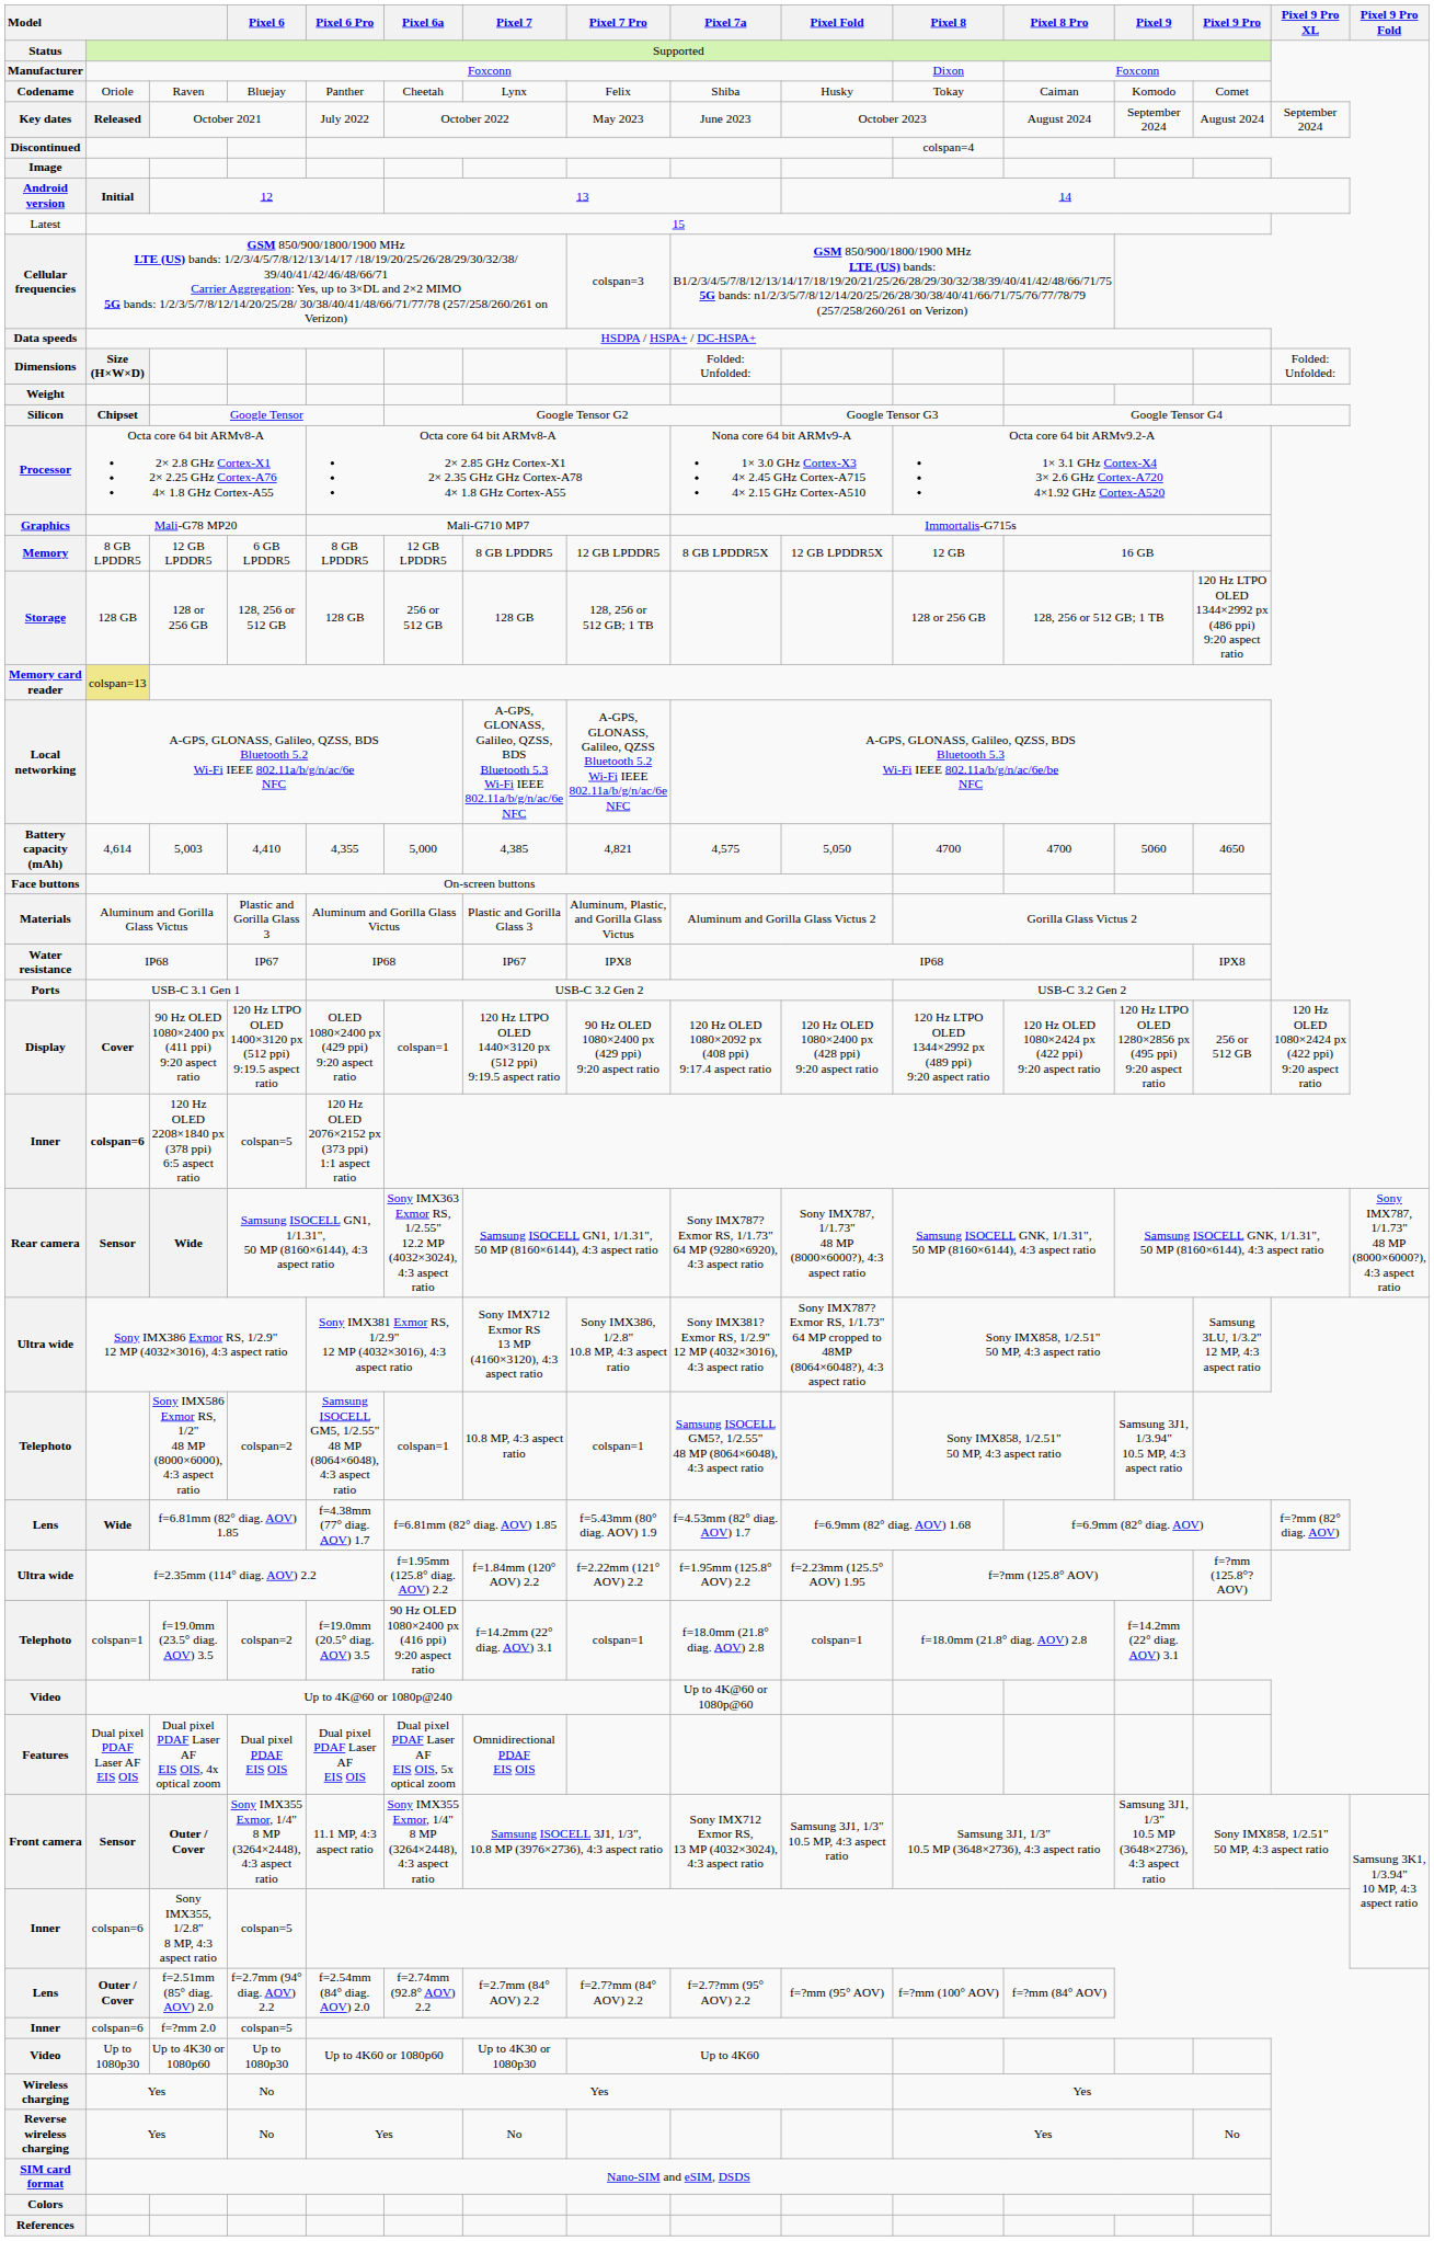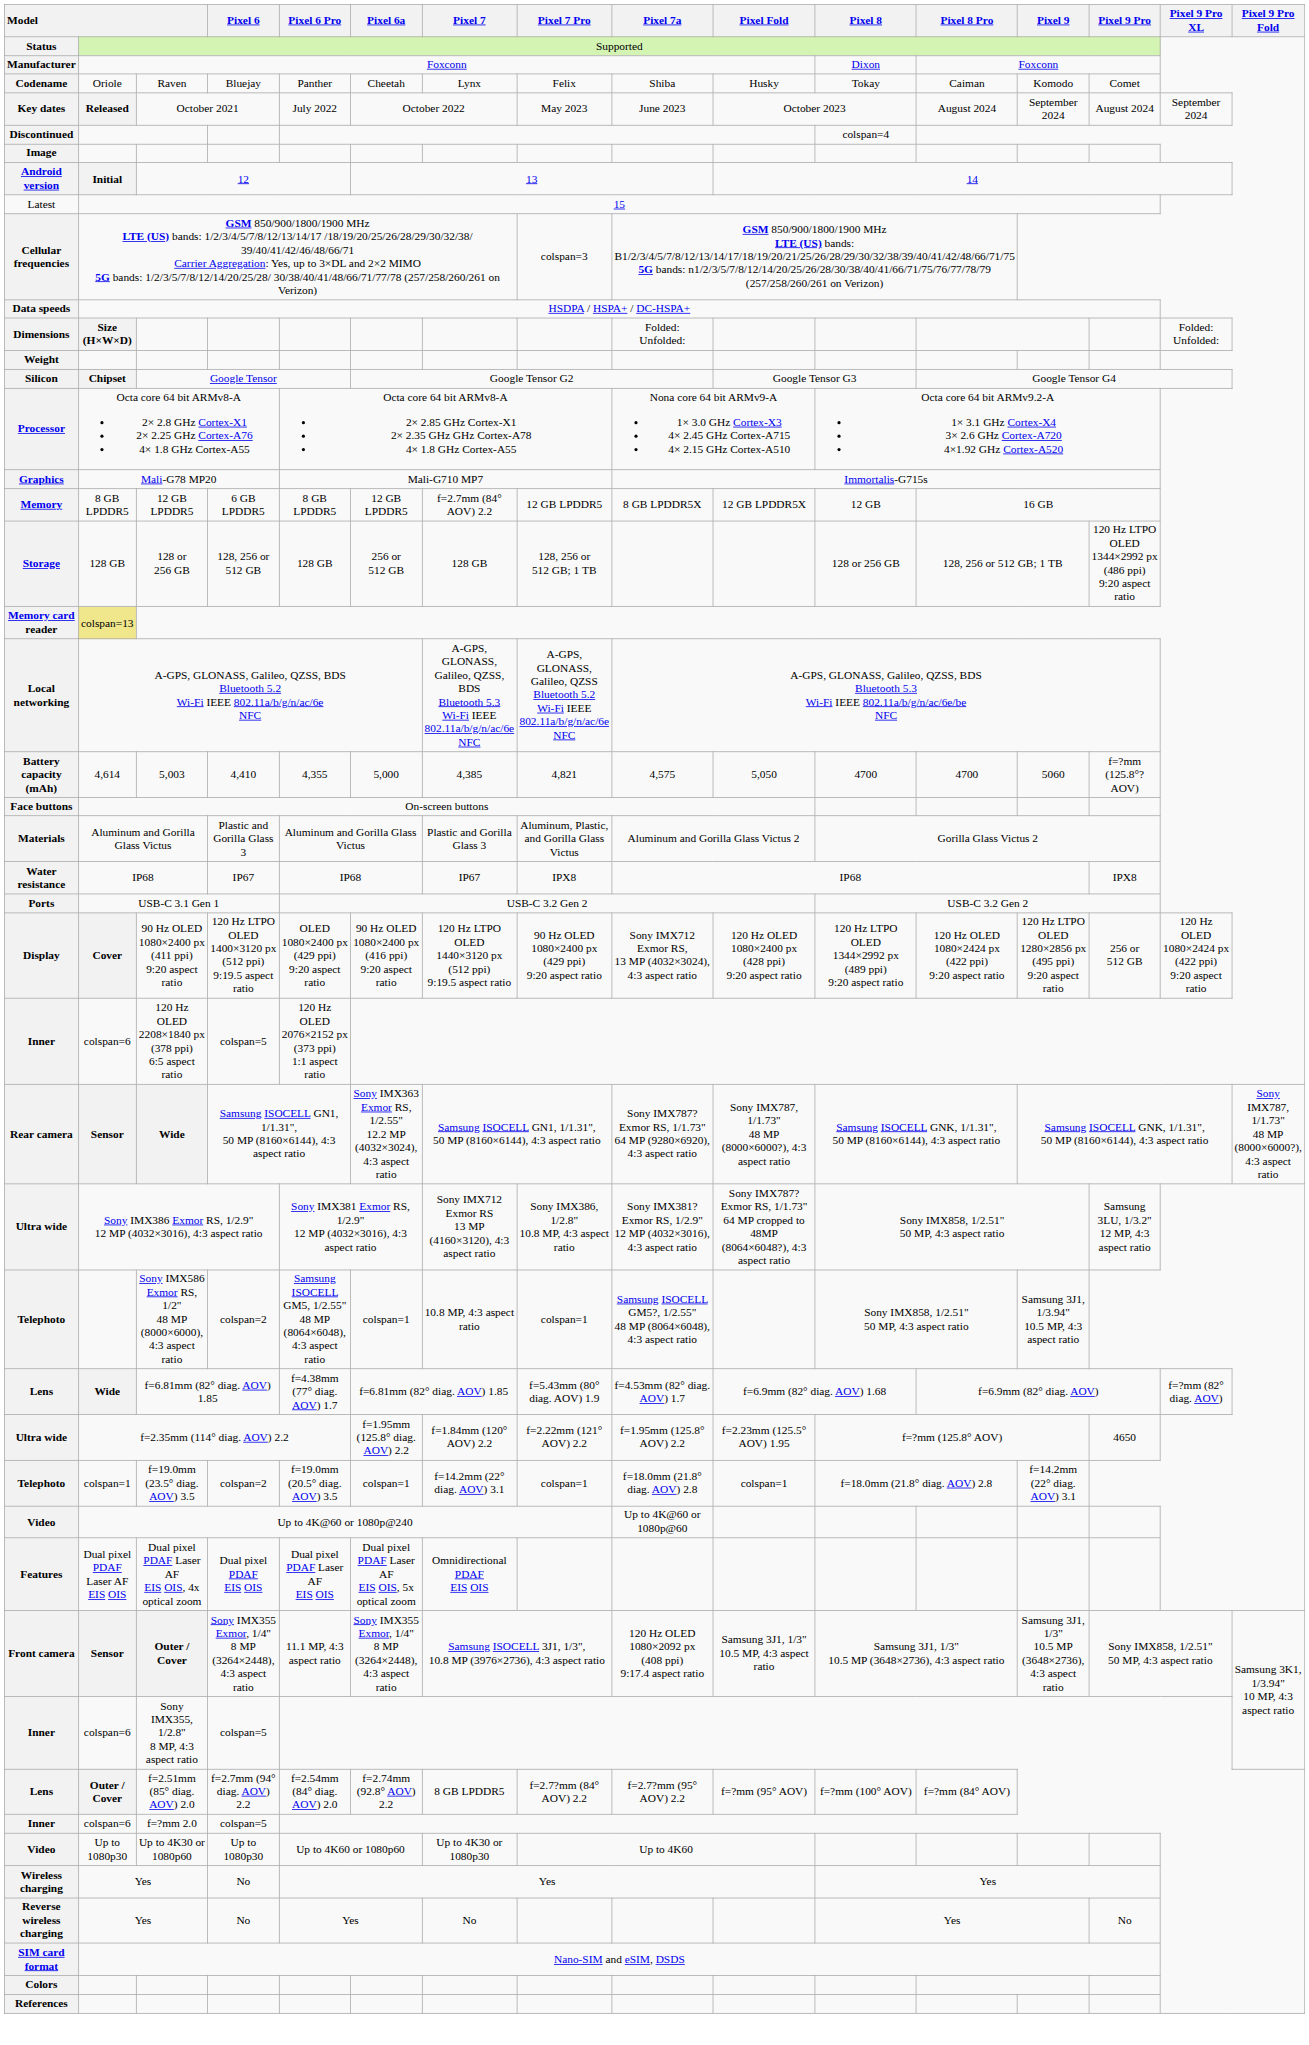Memory | Pixel 7: 8 GB LPDDR5 -> f=2.7mm (84° AOV) 2.2
Battery capacity (mAh) | Pixel 9 Pro: 4650 -> f=?mm (125.8°? AOV)
Display | Pixel 6a: colspan=1 -> 90 Hz OLED 1080×2400 px (416 ppi) 9:20 aspect ratio
Display | Pixel 7a: 120 Hz OLED 1080×2092 px (408 ppi) 9:17.4 aspect ratio -> Sony IMX712 Exmor RS, 13 MP (4032×3024), 4:3 aspect ratio
Inner / 120 Hz OLED 2208×1840 px (378 ppi) 6:5 aspect ratio | column 2: bold -> normal
Ultra wide / f=2.35mm (114° diag. AOV) 2.2 | Pixel 9 Pro: f=?mm (125.8°? AOV) -> 4650
Telephoto / f=19.0mm (23.5° diag. AOV) 3.5 | Pixel 6a: 90 Hz OLED 1080×2400 px (416 ppi) 9:20 aspect ratio -> colspan=1
Front camera | Pixel 7a: Sony IMX712 Exmor RS, 13 MP (4032×3024), 4:3 aspect ratio -> 120 Hz OLED 1080×2092 px (408 ppi) 9:17.4 aspect ratio
Lens / f=2.51mm (85° diag. AOV) 2.0 | Pixel 7: f=2.7mm (84° AOV) 2.2 -> 8 GB LPDDR5
